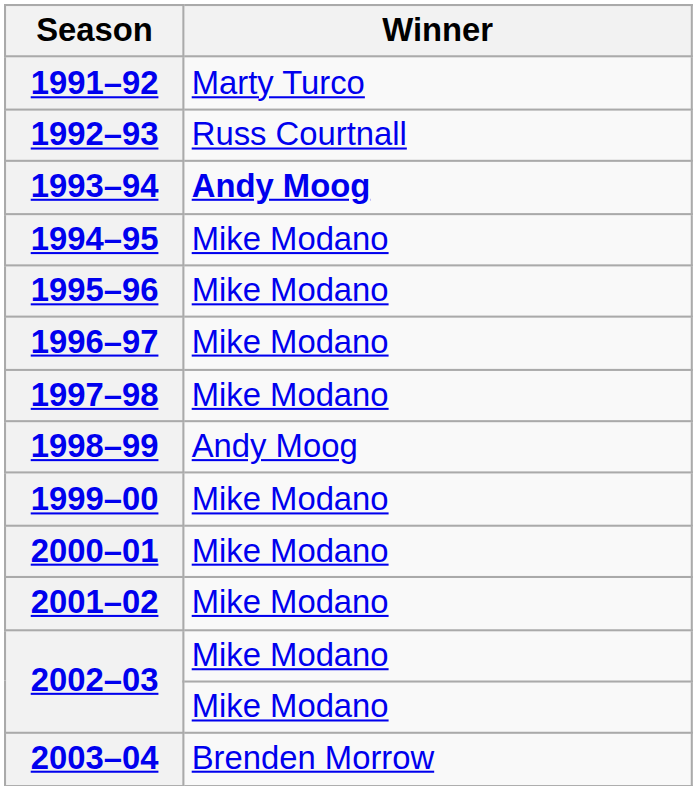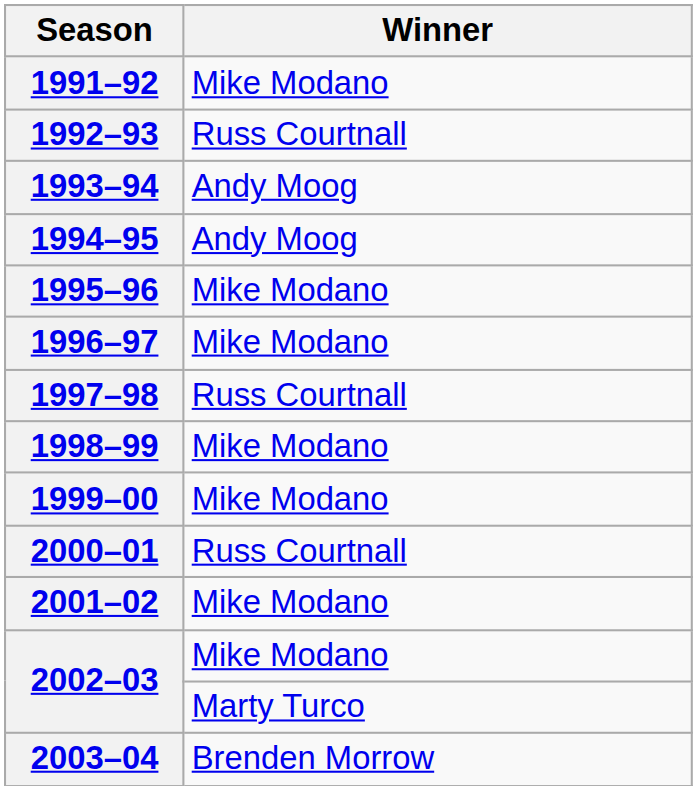row 2 | Winner: Marty Turco -> Mike Modano
row 4 | Winner: bold -> normal
row 5 | Winner: Mike Modano -> Andy Moog
row 8 | Winner: Mike Modano -> Russ Courtnall
row 9 | Winner: Andy Moog -> Mike Modano
row 11 | Winner: Mike Modano -> Russ Courtnall
row 14 | Winner: Mike Modano -> Marty Turco
